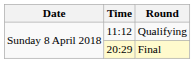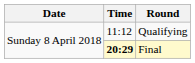Final | Time: normal -> bold
